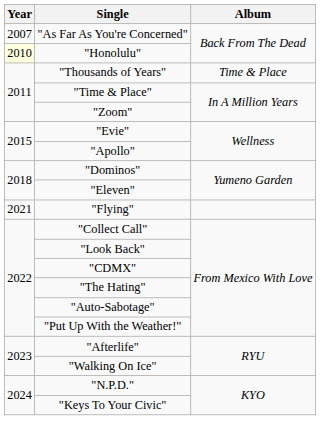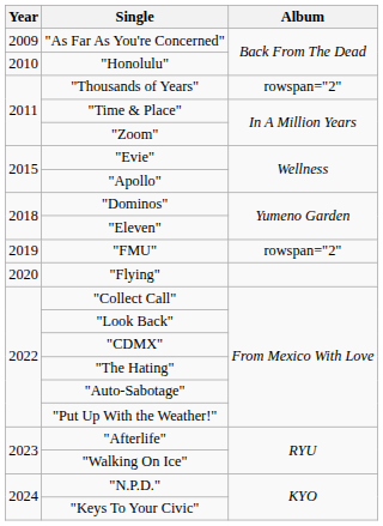"As Far As You're Concerned" | Year: 2007 -> 2009
"Honolulu" | Year: lightyellow background -> no background
"Thousands of Years" | Album: Time & Place -> rowspan="2"
+ row: 2019 | "FMU" | rowspan="2"
"Flying" | Year: 2021 -> 2020
